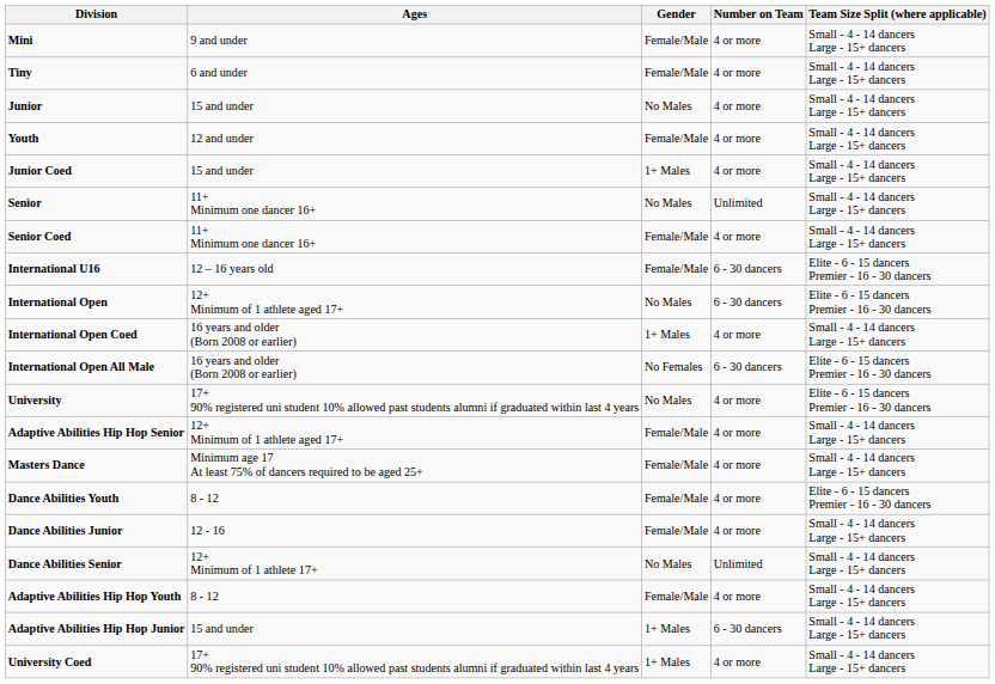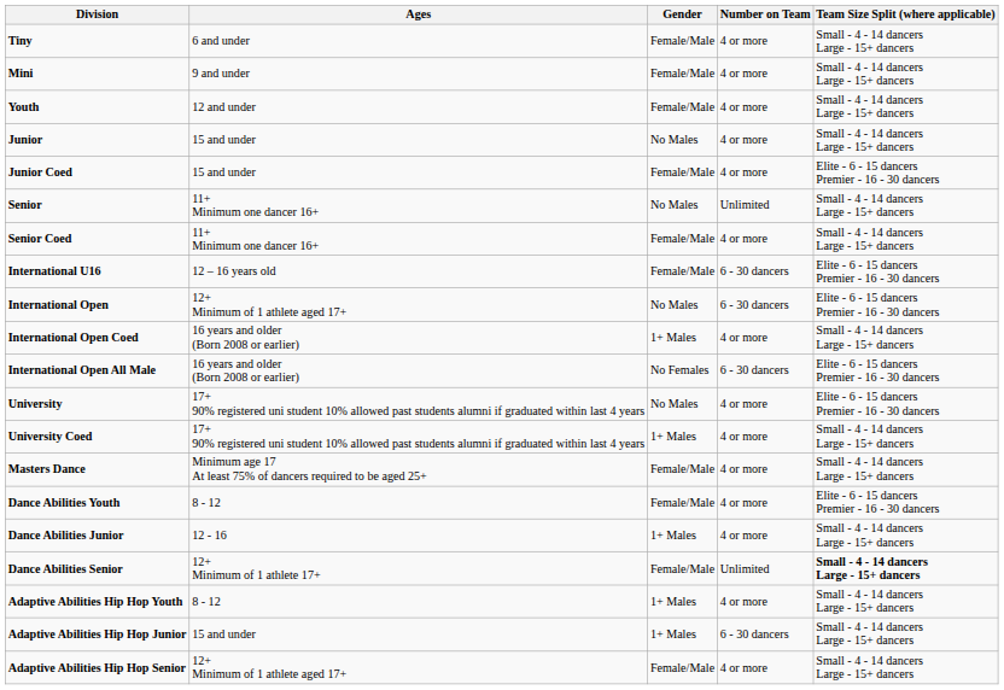rows swapped: Tiny <-> Mini
rows swapped: Youth <-> Junior
Junior Coed | Gender: 1+ Males -> Female/Male
Junior Coed | Team Size Split (where applicable): Small - 4 - 14 dancers Large - 15+ dancers -> Elite - 6 - 15 dancers Premier - 16 - 30 dancers
rows swapped: University Coed <-> Adaptive Abilities Hip Hop Senior
Dance Abilities Junior | Gender: Female/Male -> 1+ Males
Dance Abilities Senior | Gender: No Males -> Female/Male
Dance Abilities Senior | Team Size Split (where applicable): normal -> bold
Adaptive Abilities Hip Hop Youth | Gender: Female/Male -> 1+ Males
